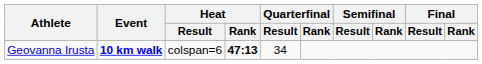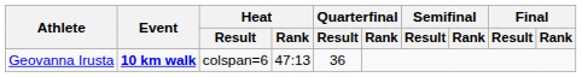Geovanna Irusta | Heat / Rank: bold -> normal
Geovanna Irusta | Quarterfinal / Result: 34 -> 36
